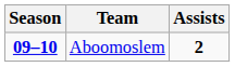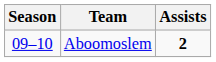Aboomoslem | Season: bold -> normal
